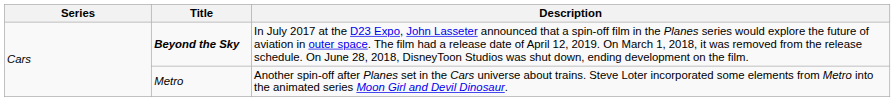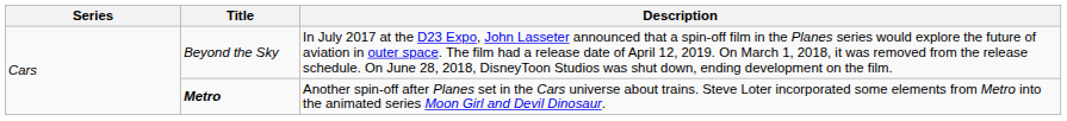Beyond the Sky | Title: bold -> normal
Metro | Title: normal -> bold
